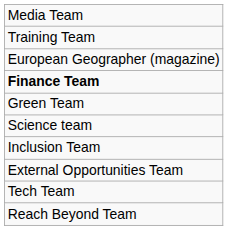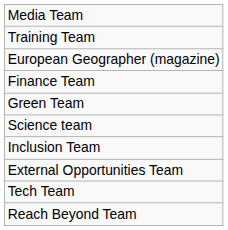row 4 | column 1: bold -> normal
